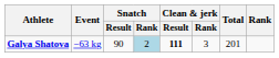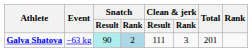Galya Shatova | Snatch / Result: no background -> paleturquoise background
Galya Shatova | Clean & jerk / Result: bold -> normal
